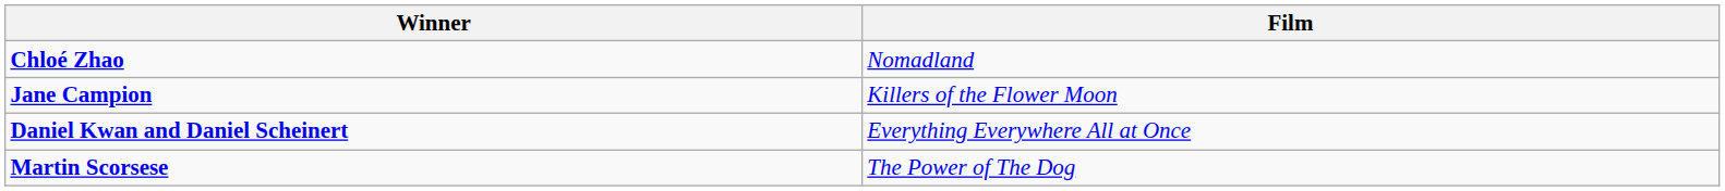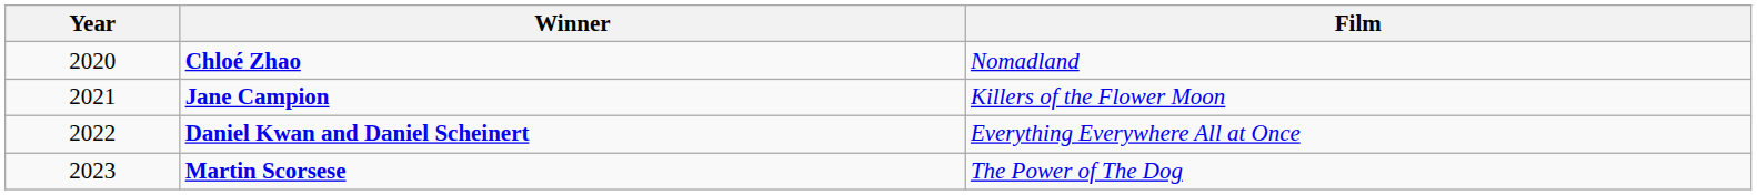+ column: Year | 2020 | 2021 | 2022 | 2023
